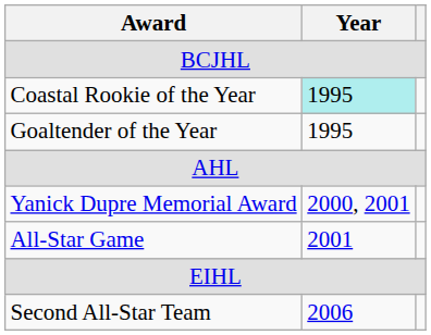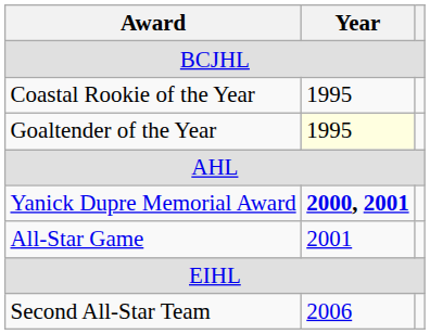Coastal Rookie of the Year | Year: paleturquoise background -> no background
Goaltender of the Year | Year: no background -> lightyellow background
Yanick Dupre Memorial Award | Year: normal -> bold
